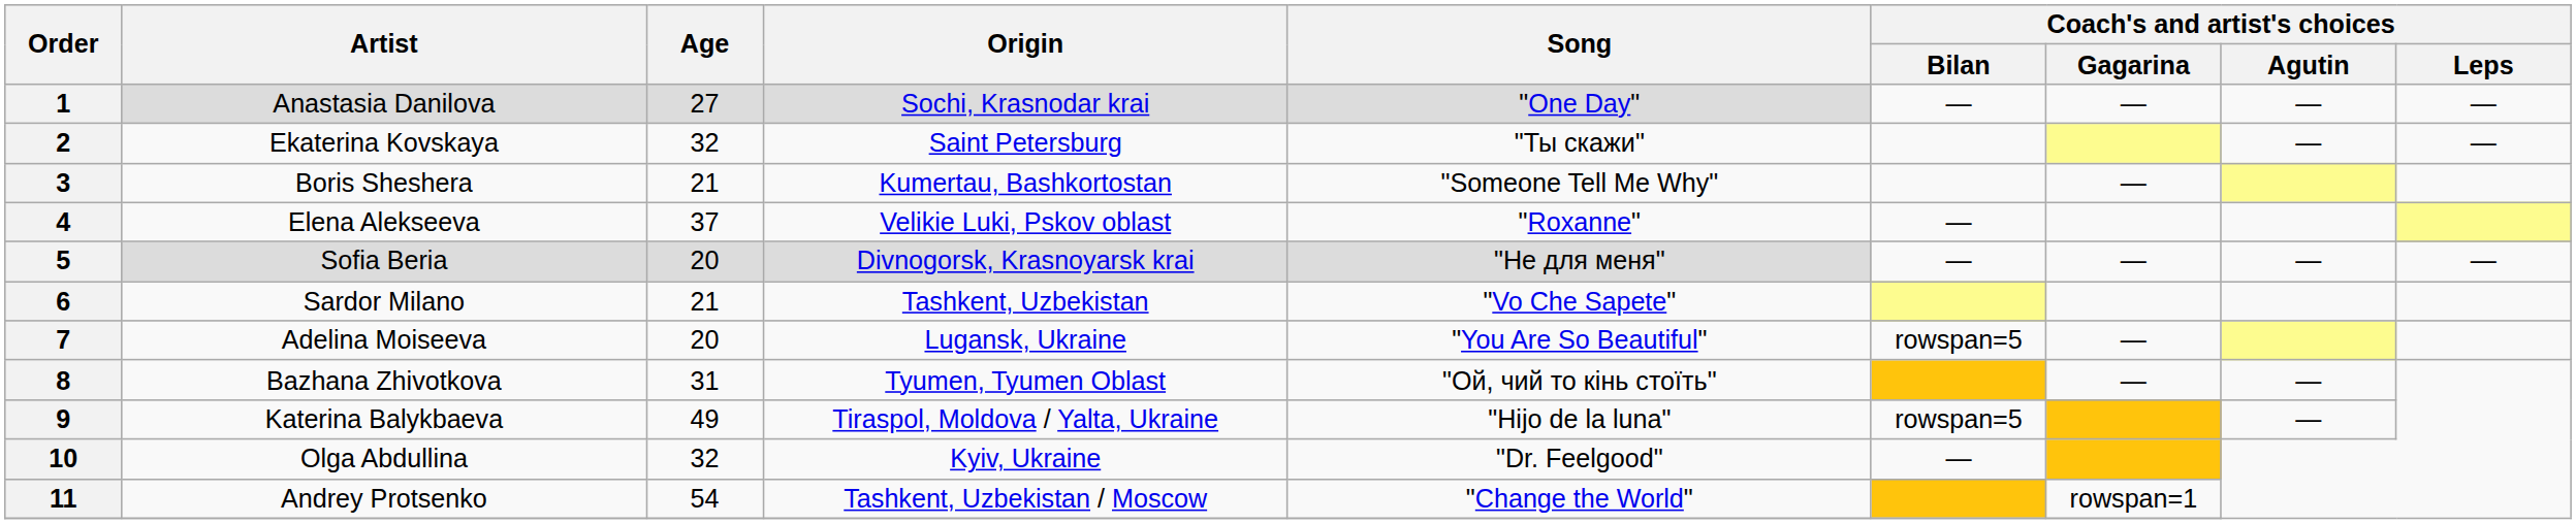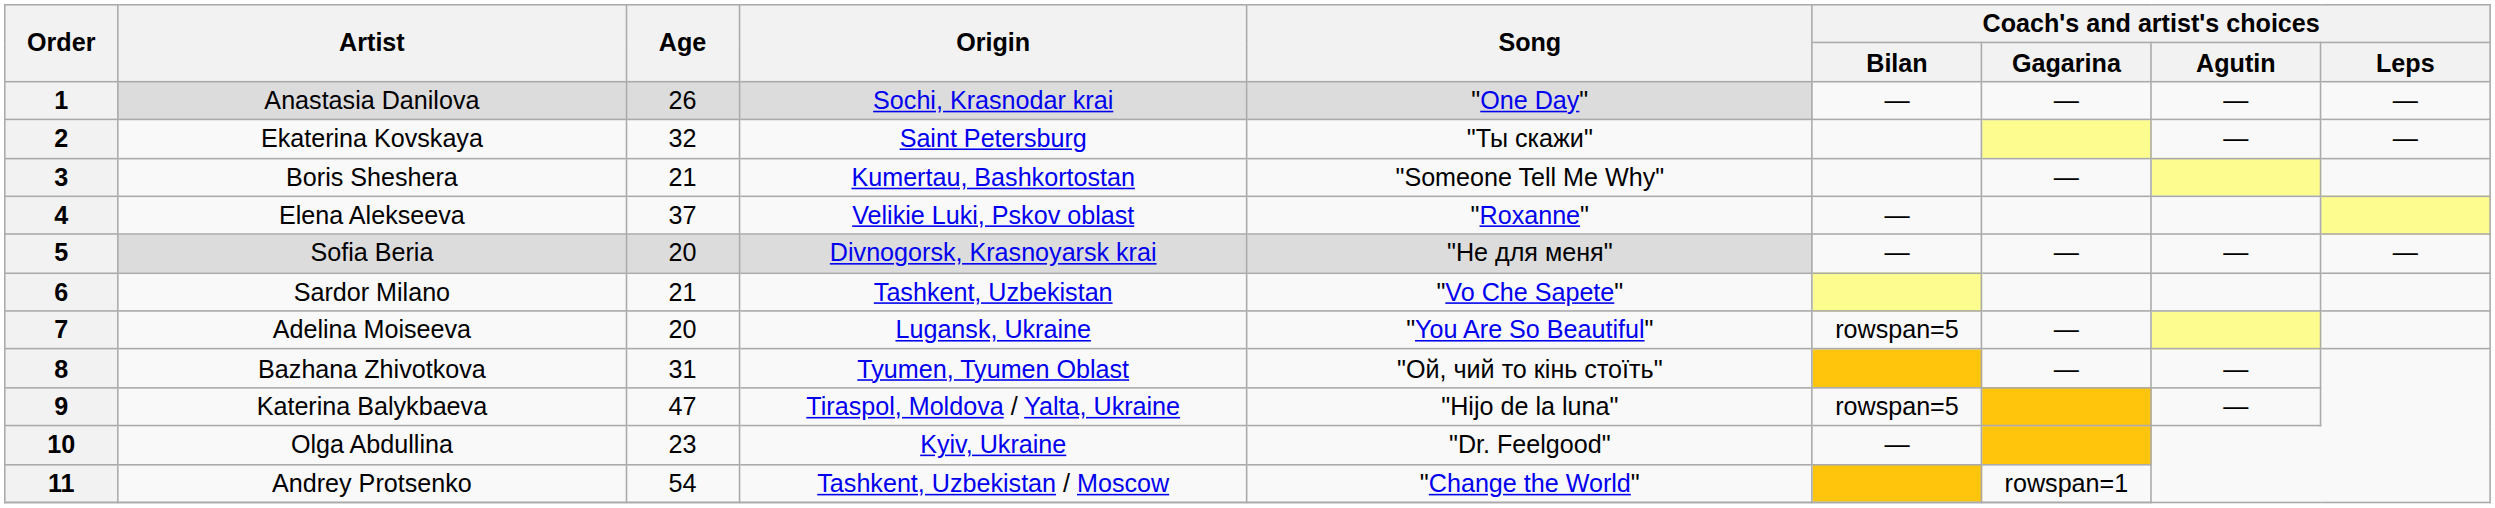1 | Age: 27 -> 26
9 | Age: 49 -> 47
10 | Age: 32 -> 23
